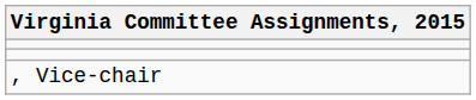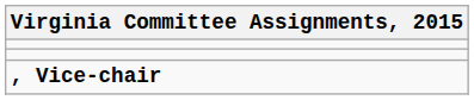row 4 | column 1: normal -> bold
